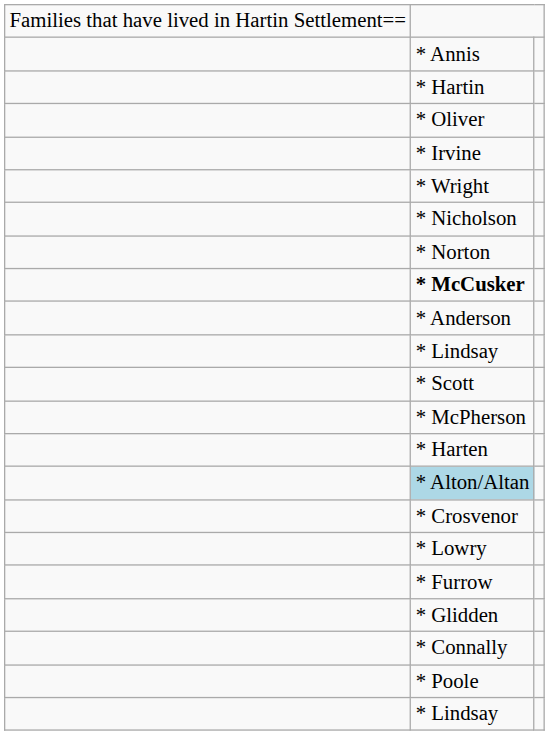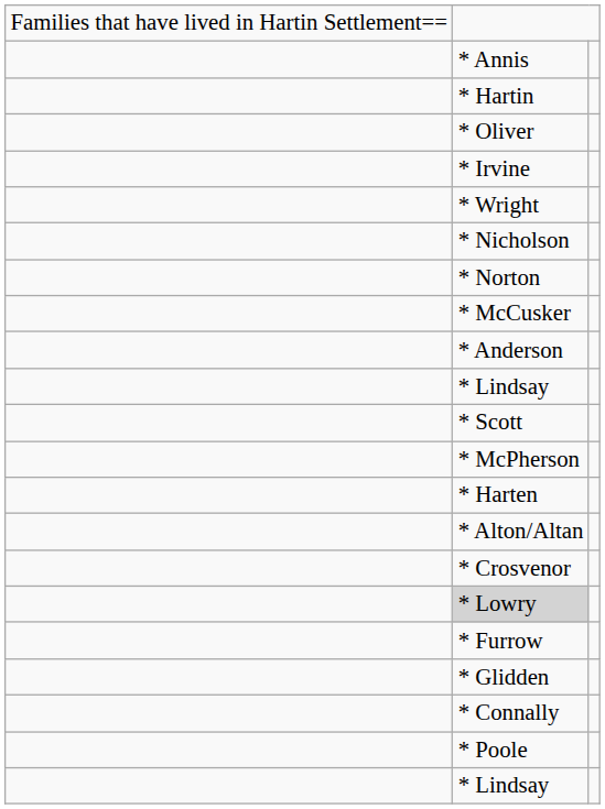* McCusker | column 2: bold -> normal
* Alton/Altan | column 2: lightblue background -> no background
* Lowry | column 2: no background -> lightgrey background
